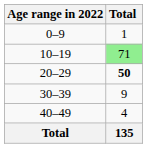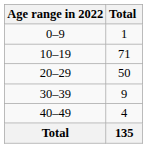10–19 | Total: lightgreen background -> no background
20–29 | Total: bold -> normal
